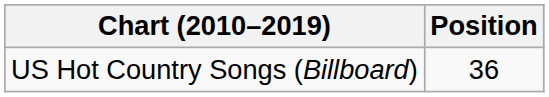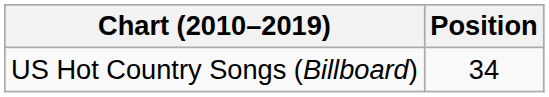US Hot Country Songs (Billboard) | Position: 36 -> 34
